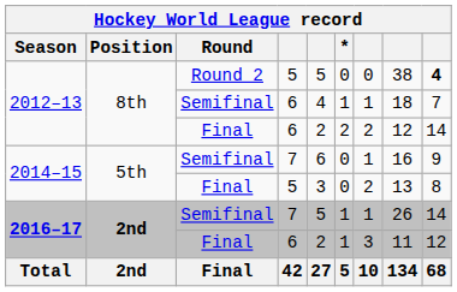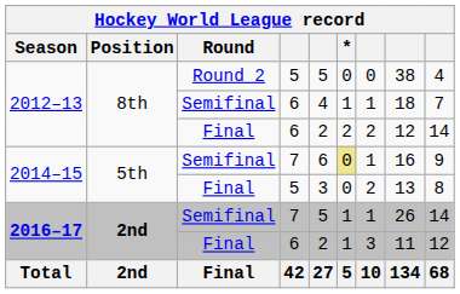2012–13 / Round 2 | column 9: bold -> normal
2014–15 / Semifinal | *: no background -> khaki background
